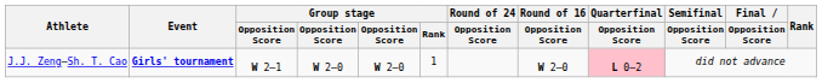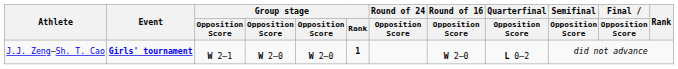J.J. Zeng–Sh. T. Cao | Group stage / Rank: normal -> bold
J.J. Zeng–Sh. T. Cao | Quarterfinal / Opposition Score: pink background -> no background
